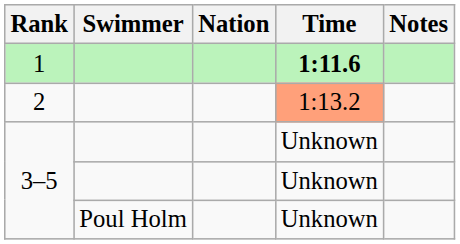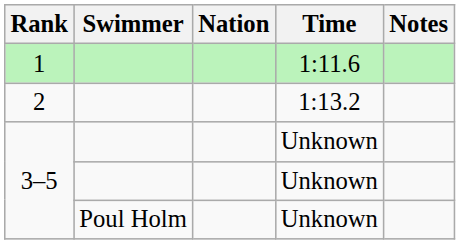1 | Time: bold -> normal
2 | Time: lightsalmon background -> no background
